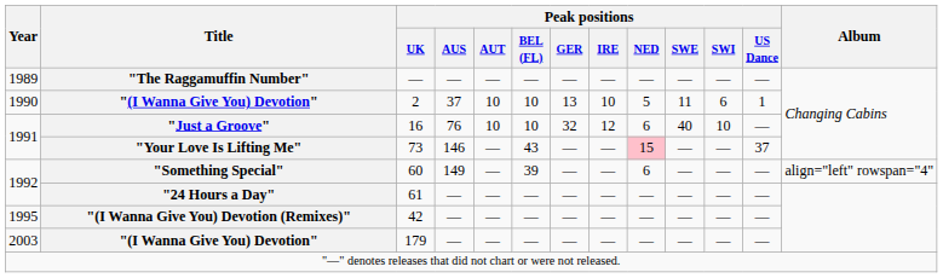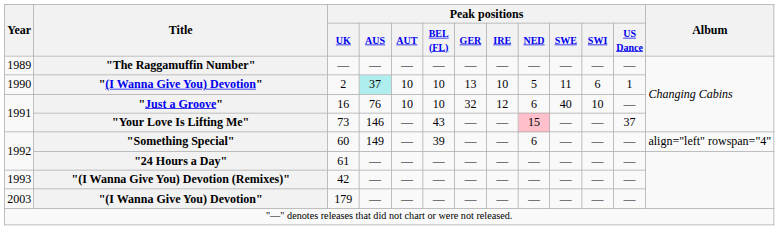2 | Peak positions / AUS: no background -> paleturquoise background
42 | Year: 1995 -> 1993
